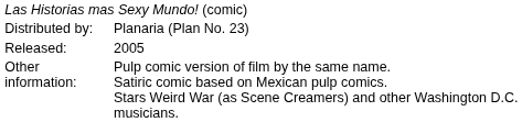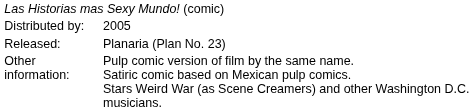Distributed by: | column 2: Planaria (Plan No. 23) -> 2005
Released: | column 2: 2005 -> Planaria (Plan No. 23)
